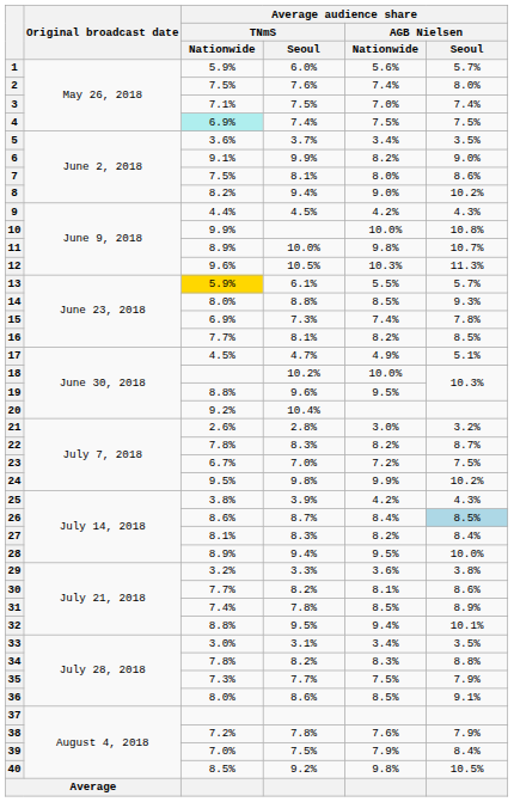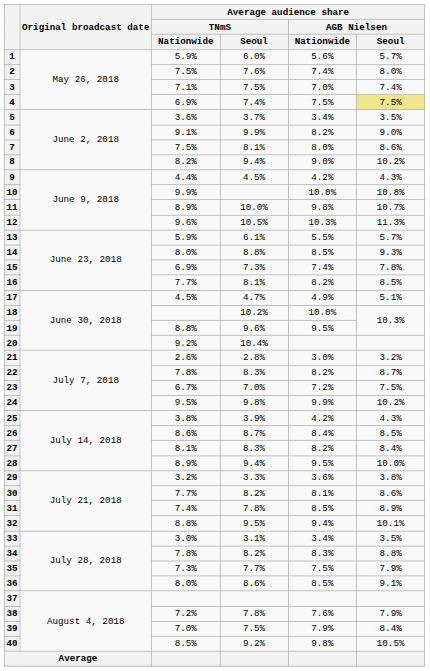4 | Average audience share / TNmS / Nationwide: paleturquoise background -> no background
4 | Average audience share / AGB Nielsen / Seoul: no background -> khaki background
13 | Average audience share / TNmS / Nationwide: gold background -> no background
26 | Average audience share / AGB Nielsen / Seoul: lightblue background -> no background
